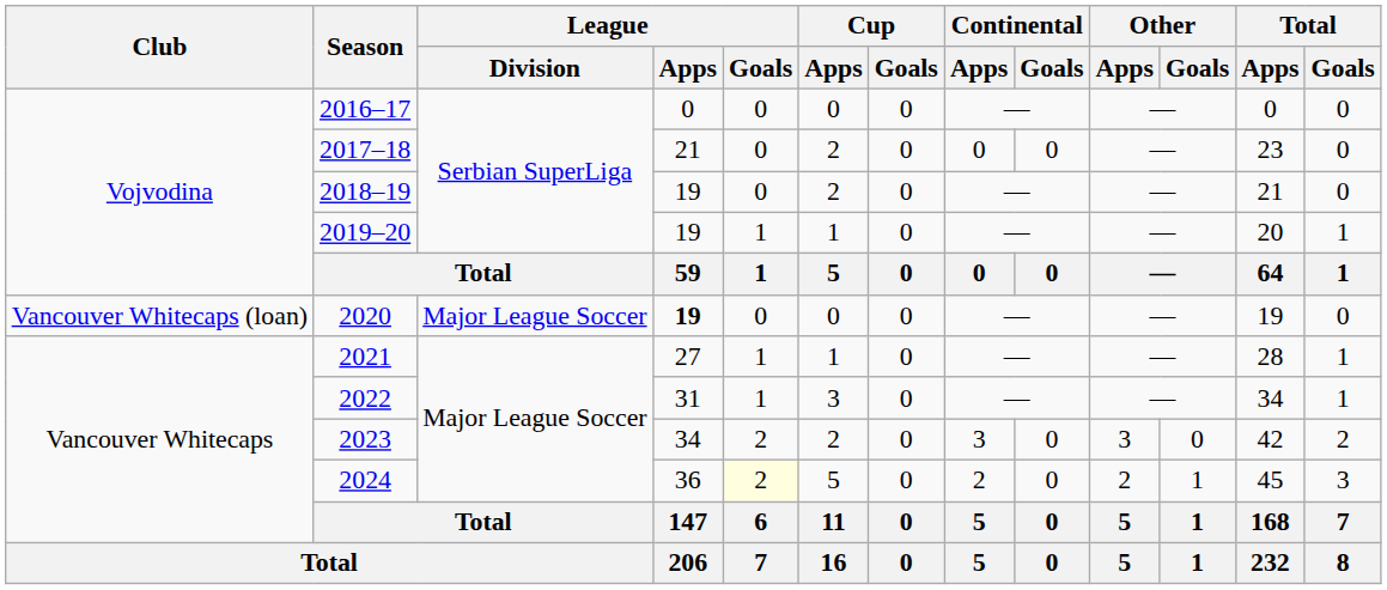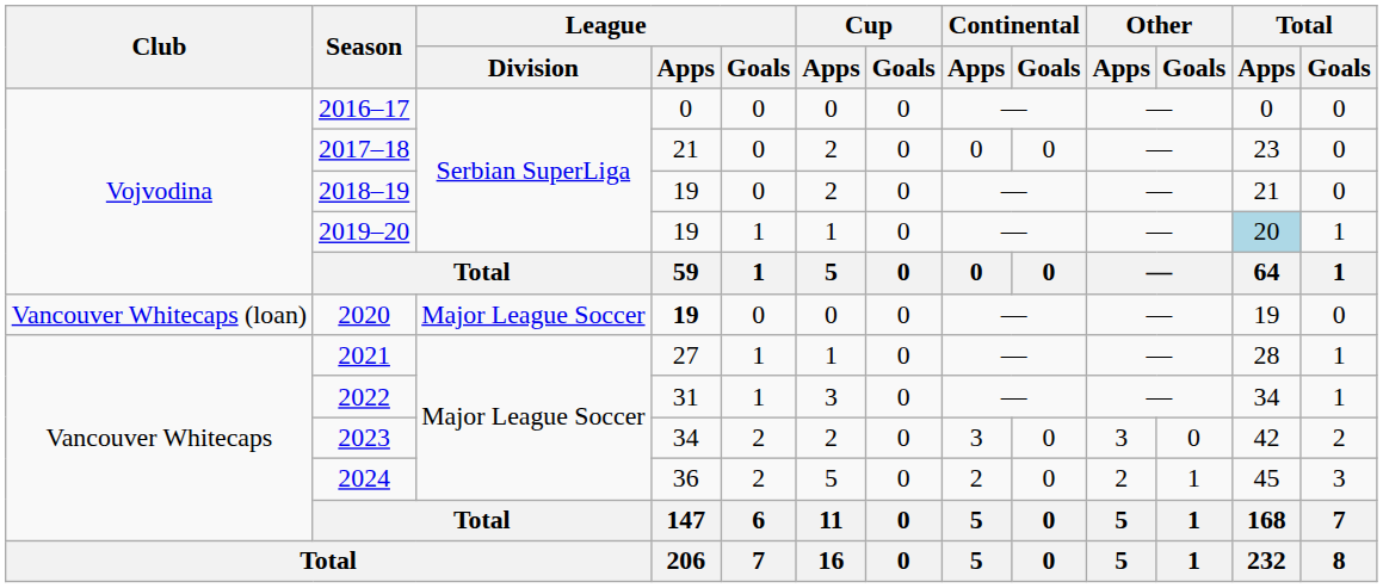2019–20 | Total / Apps: no background -> lightblue background
2024 | League / Goals: lightyellow background -> no background
